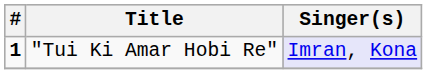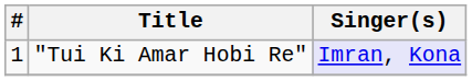"Tui Ki Amar Hobi Re" | #: bold -> normal
